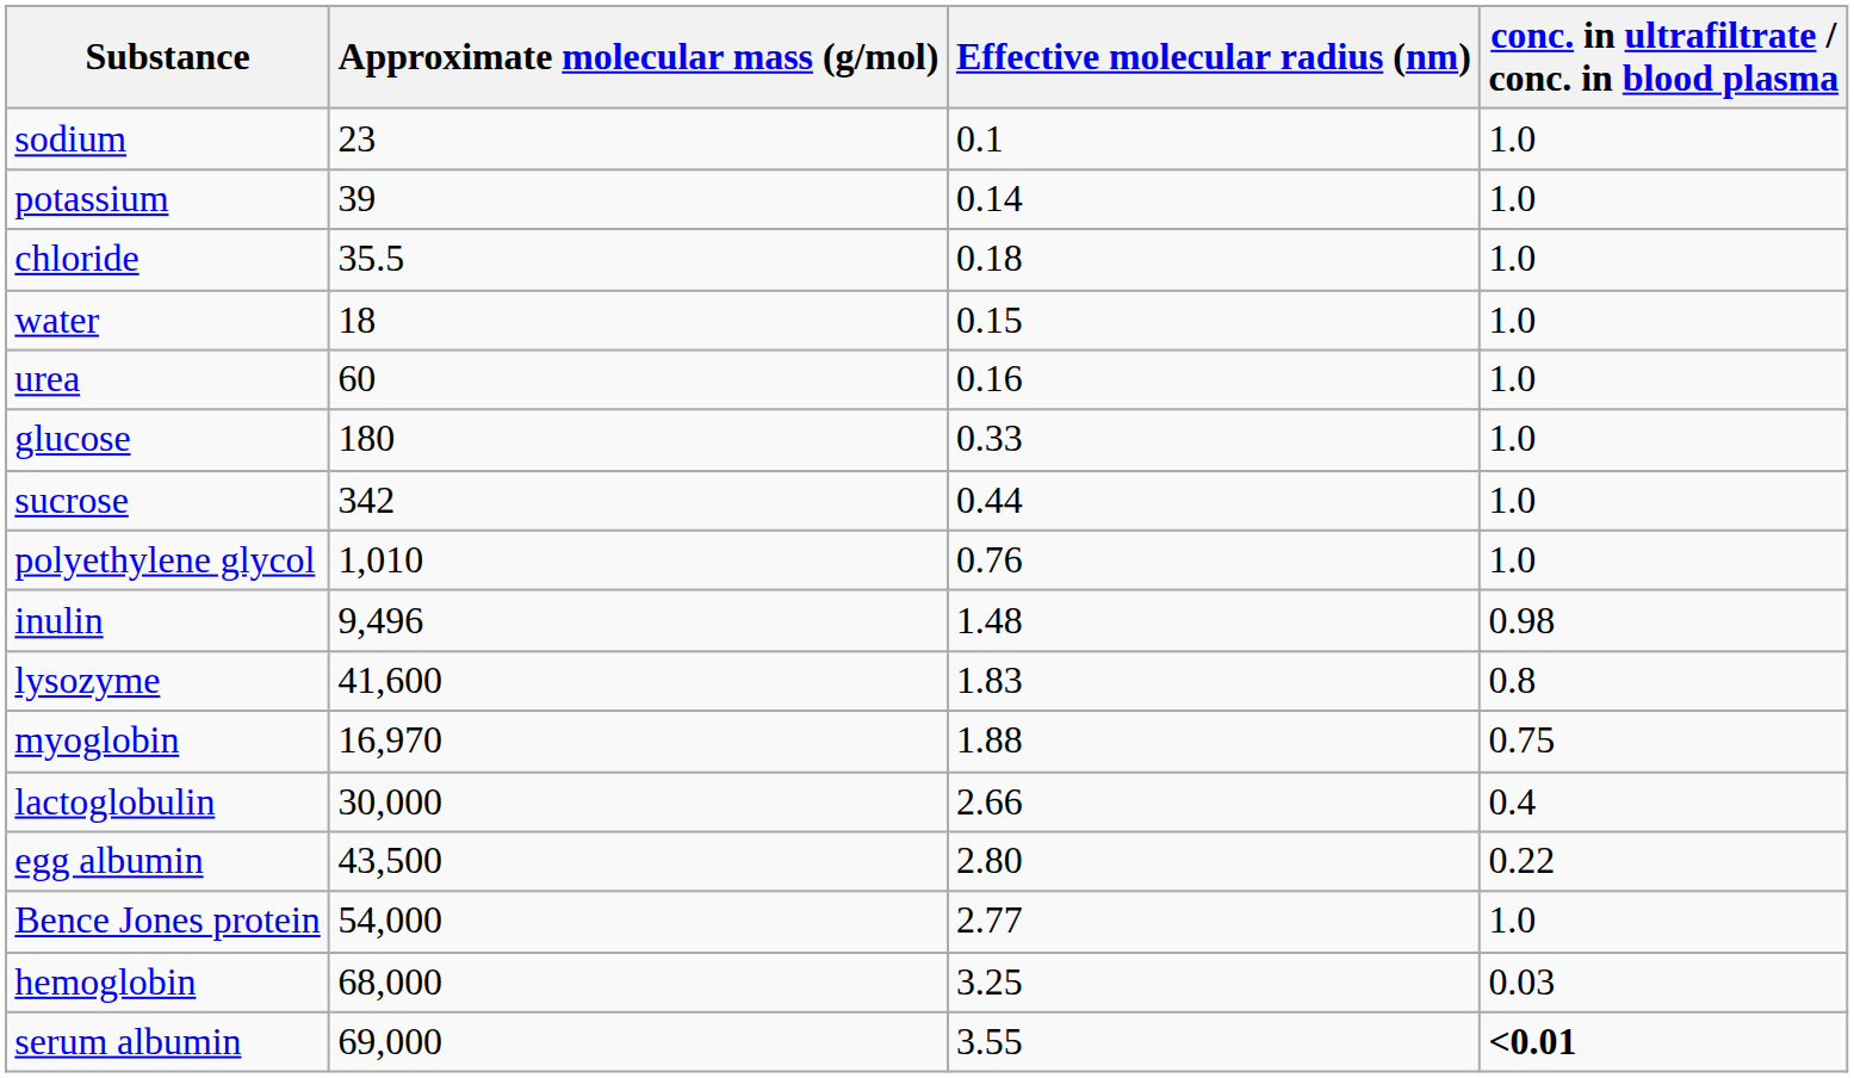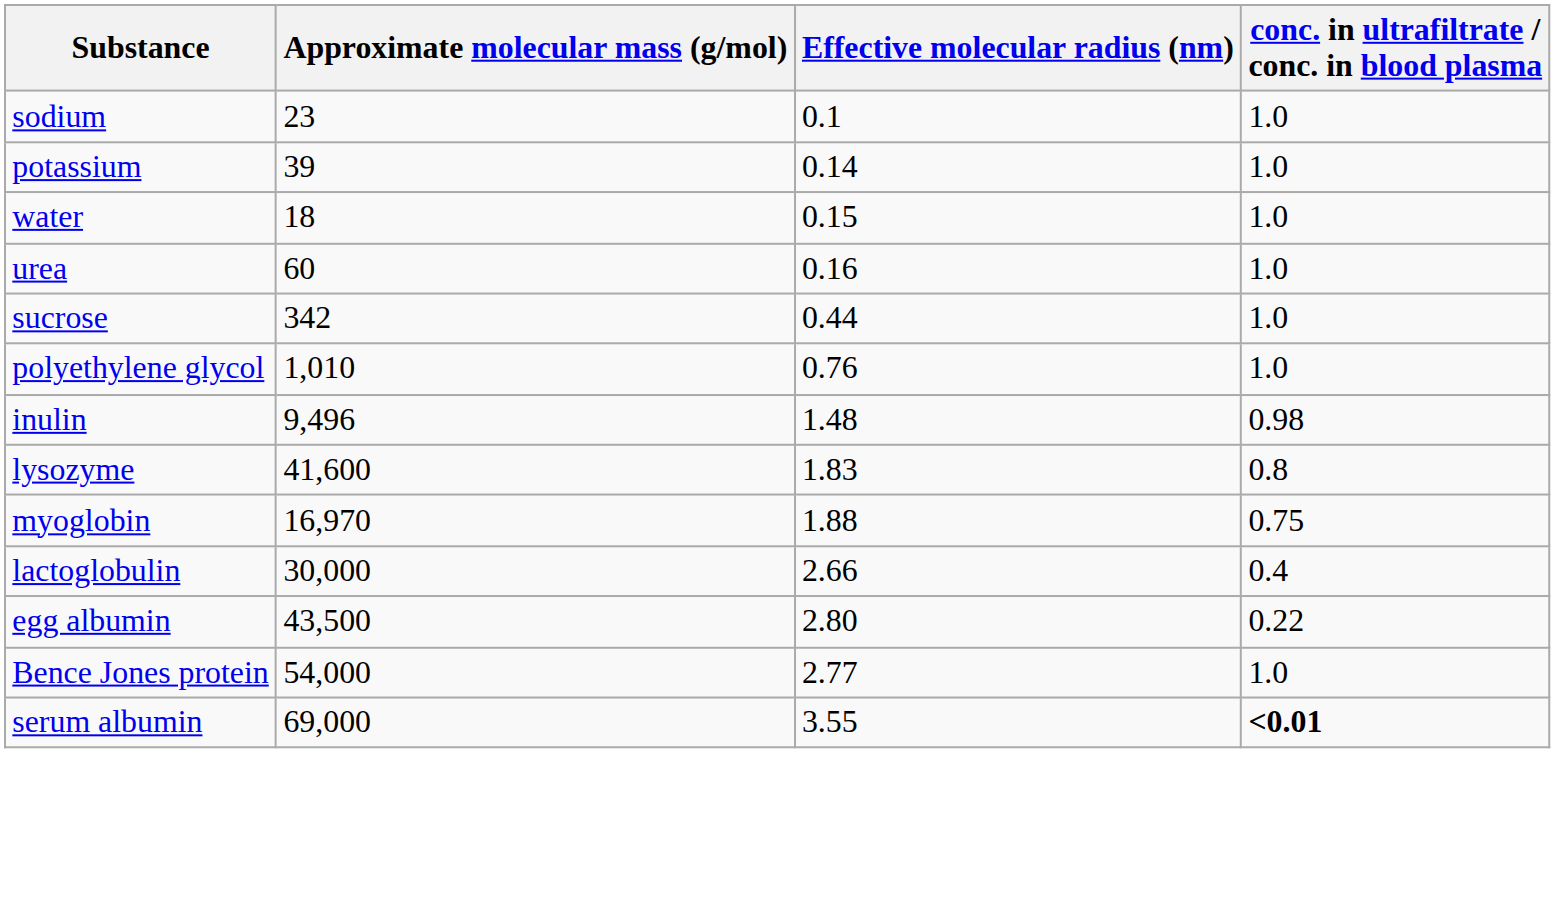- row: chloride | 35.5 | 0.18 | 1.0
- row: glucose | 180 | 0.33 | 1.0
- row: hemoglobin | 68,000 | 3.25 | 0.03
